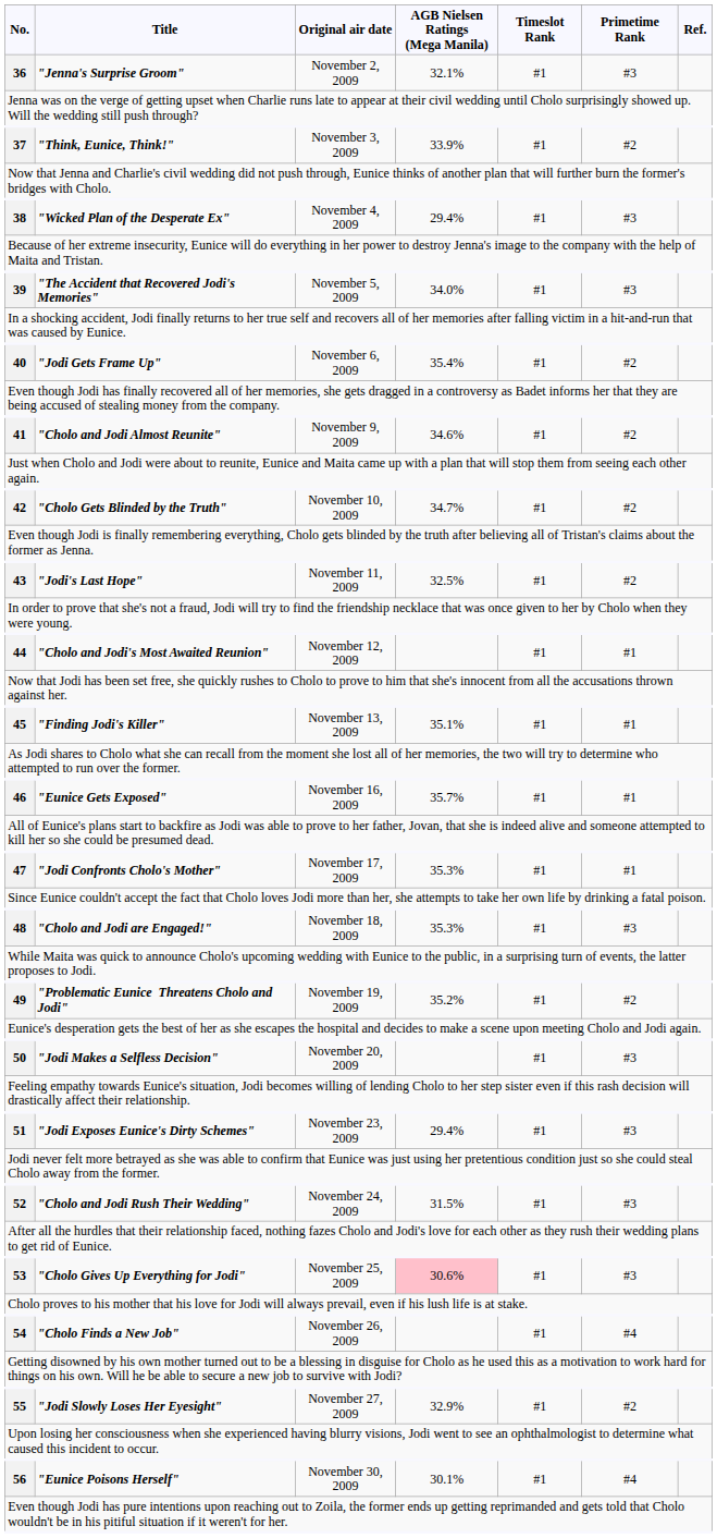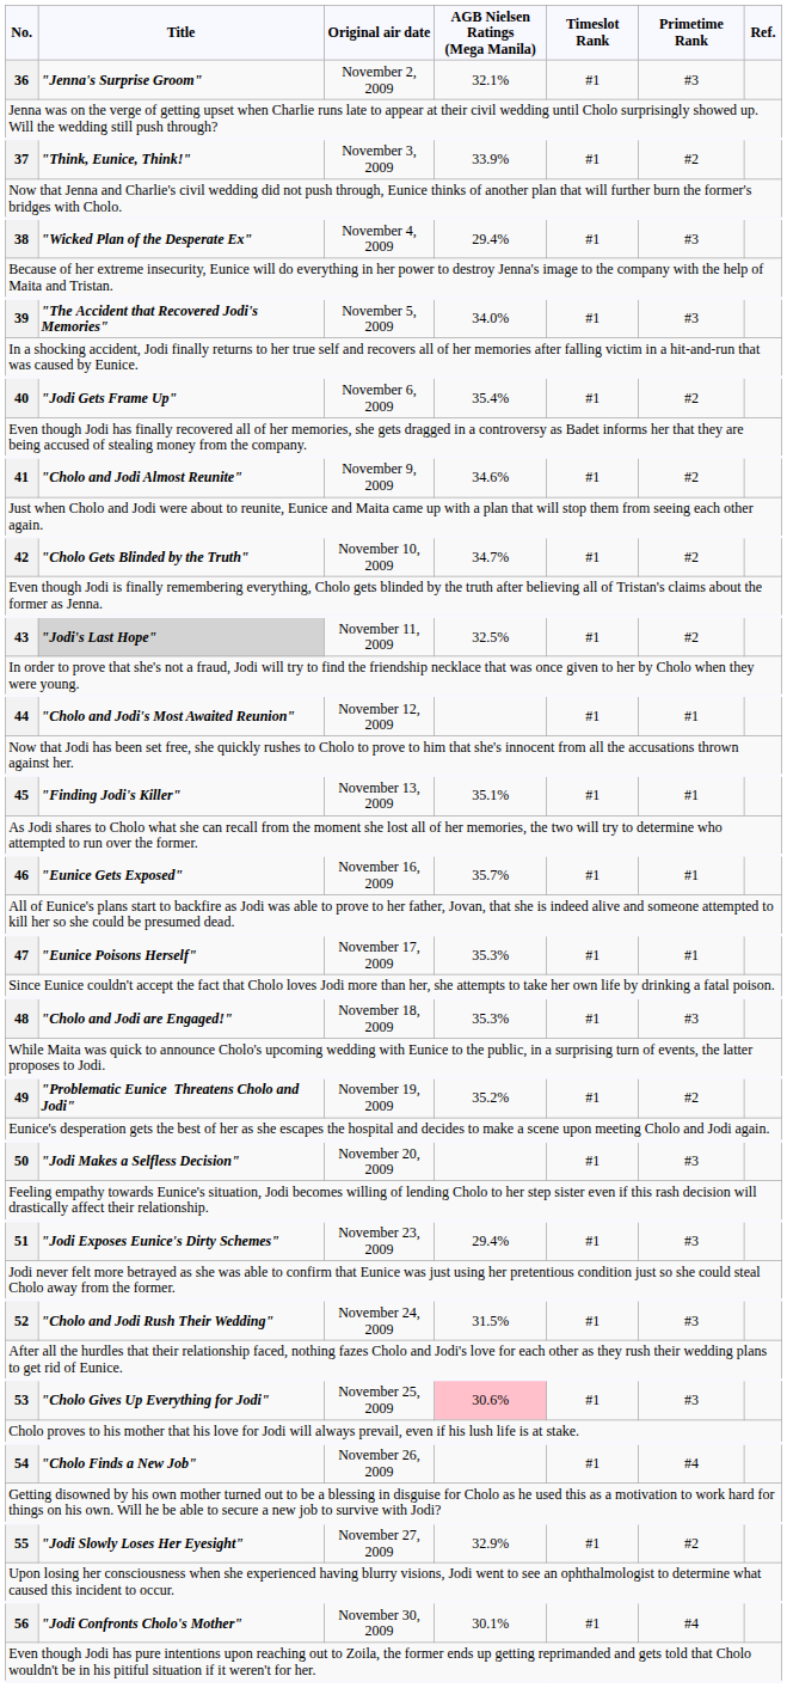43 | Title: no background -> lightgrey background
47 | Title: "Jodi Confronts Cholo's Mother" -> "Eunice Poisons Herself"
56 | Title: "Eunice Poisons Herself" -> "Jodi Confronts Cholo's Mother"
